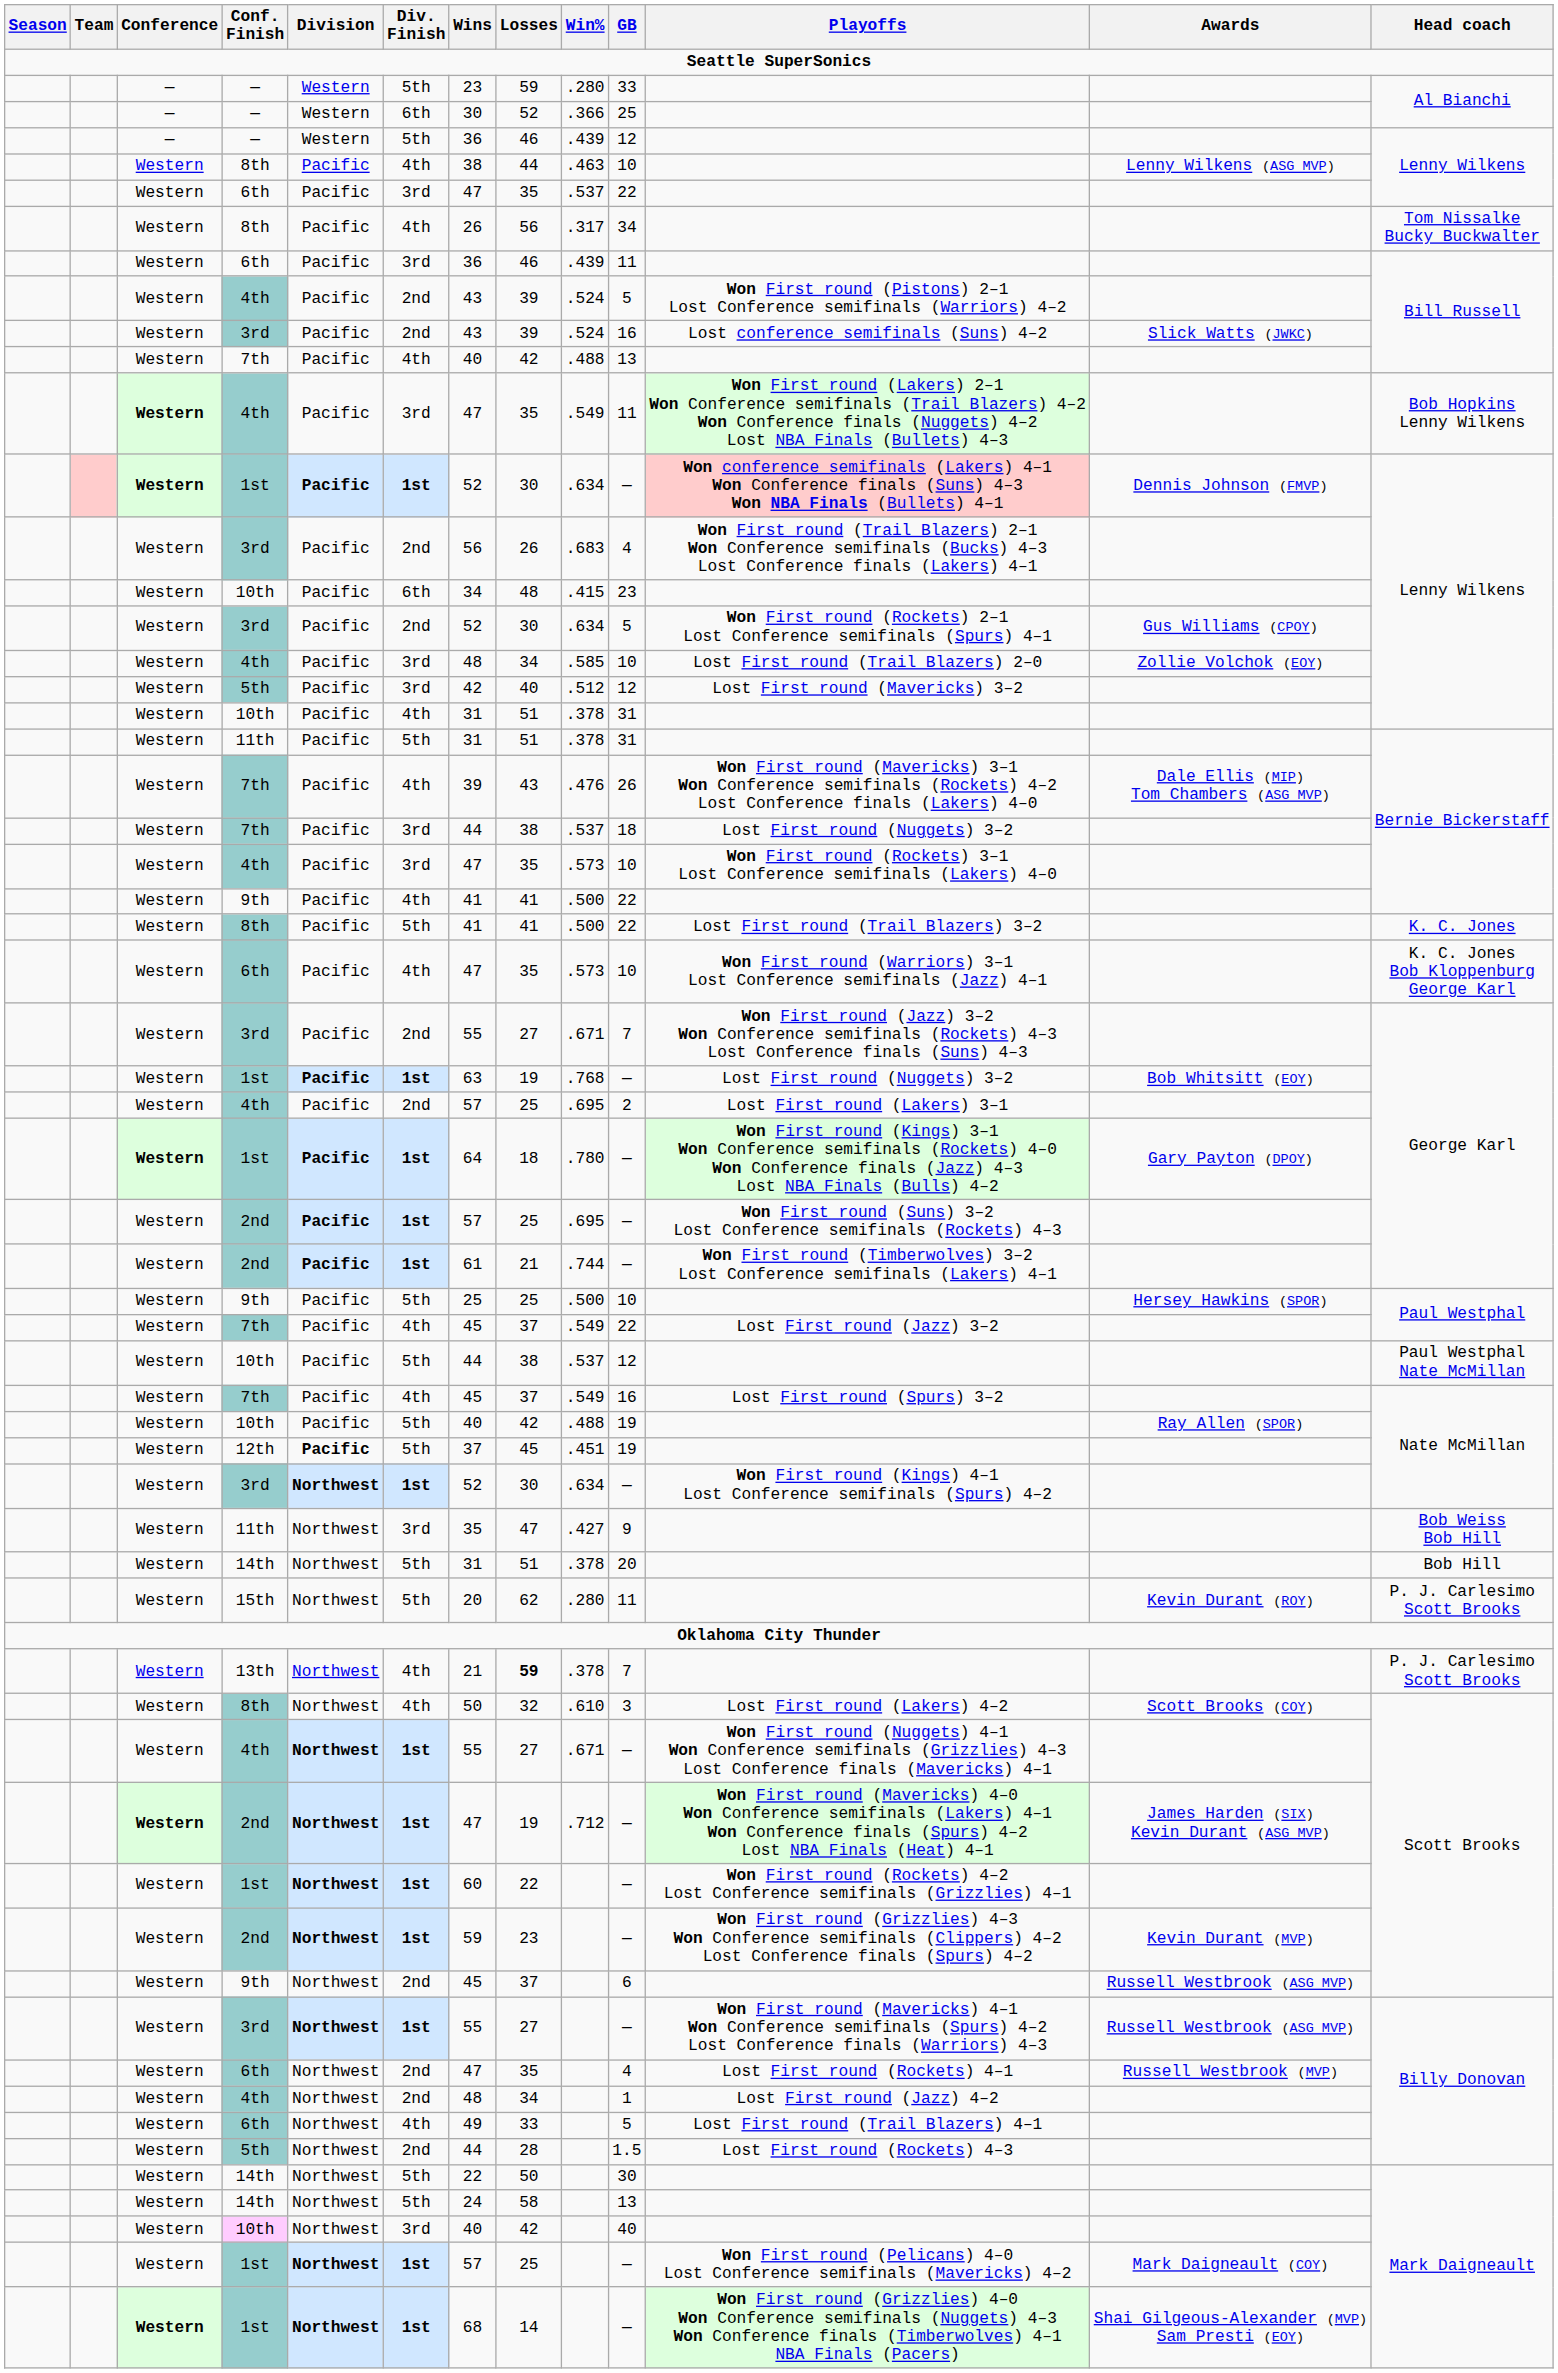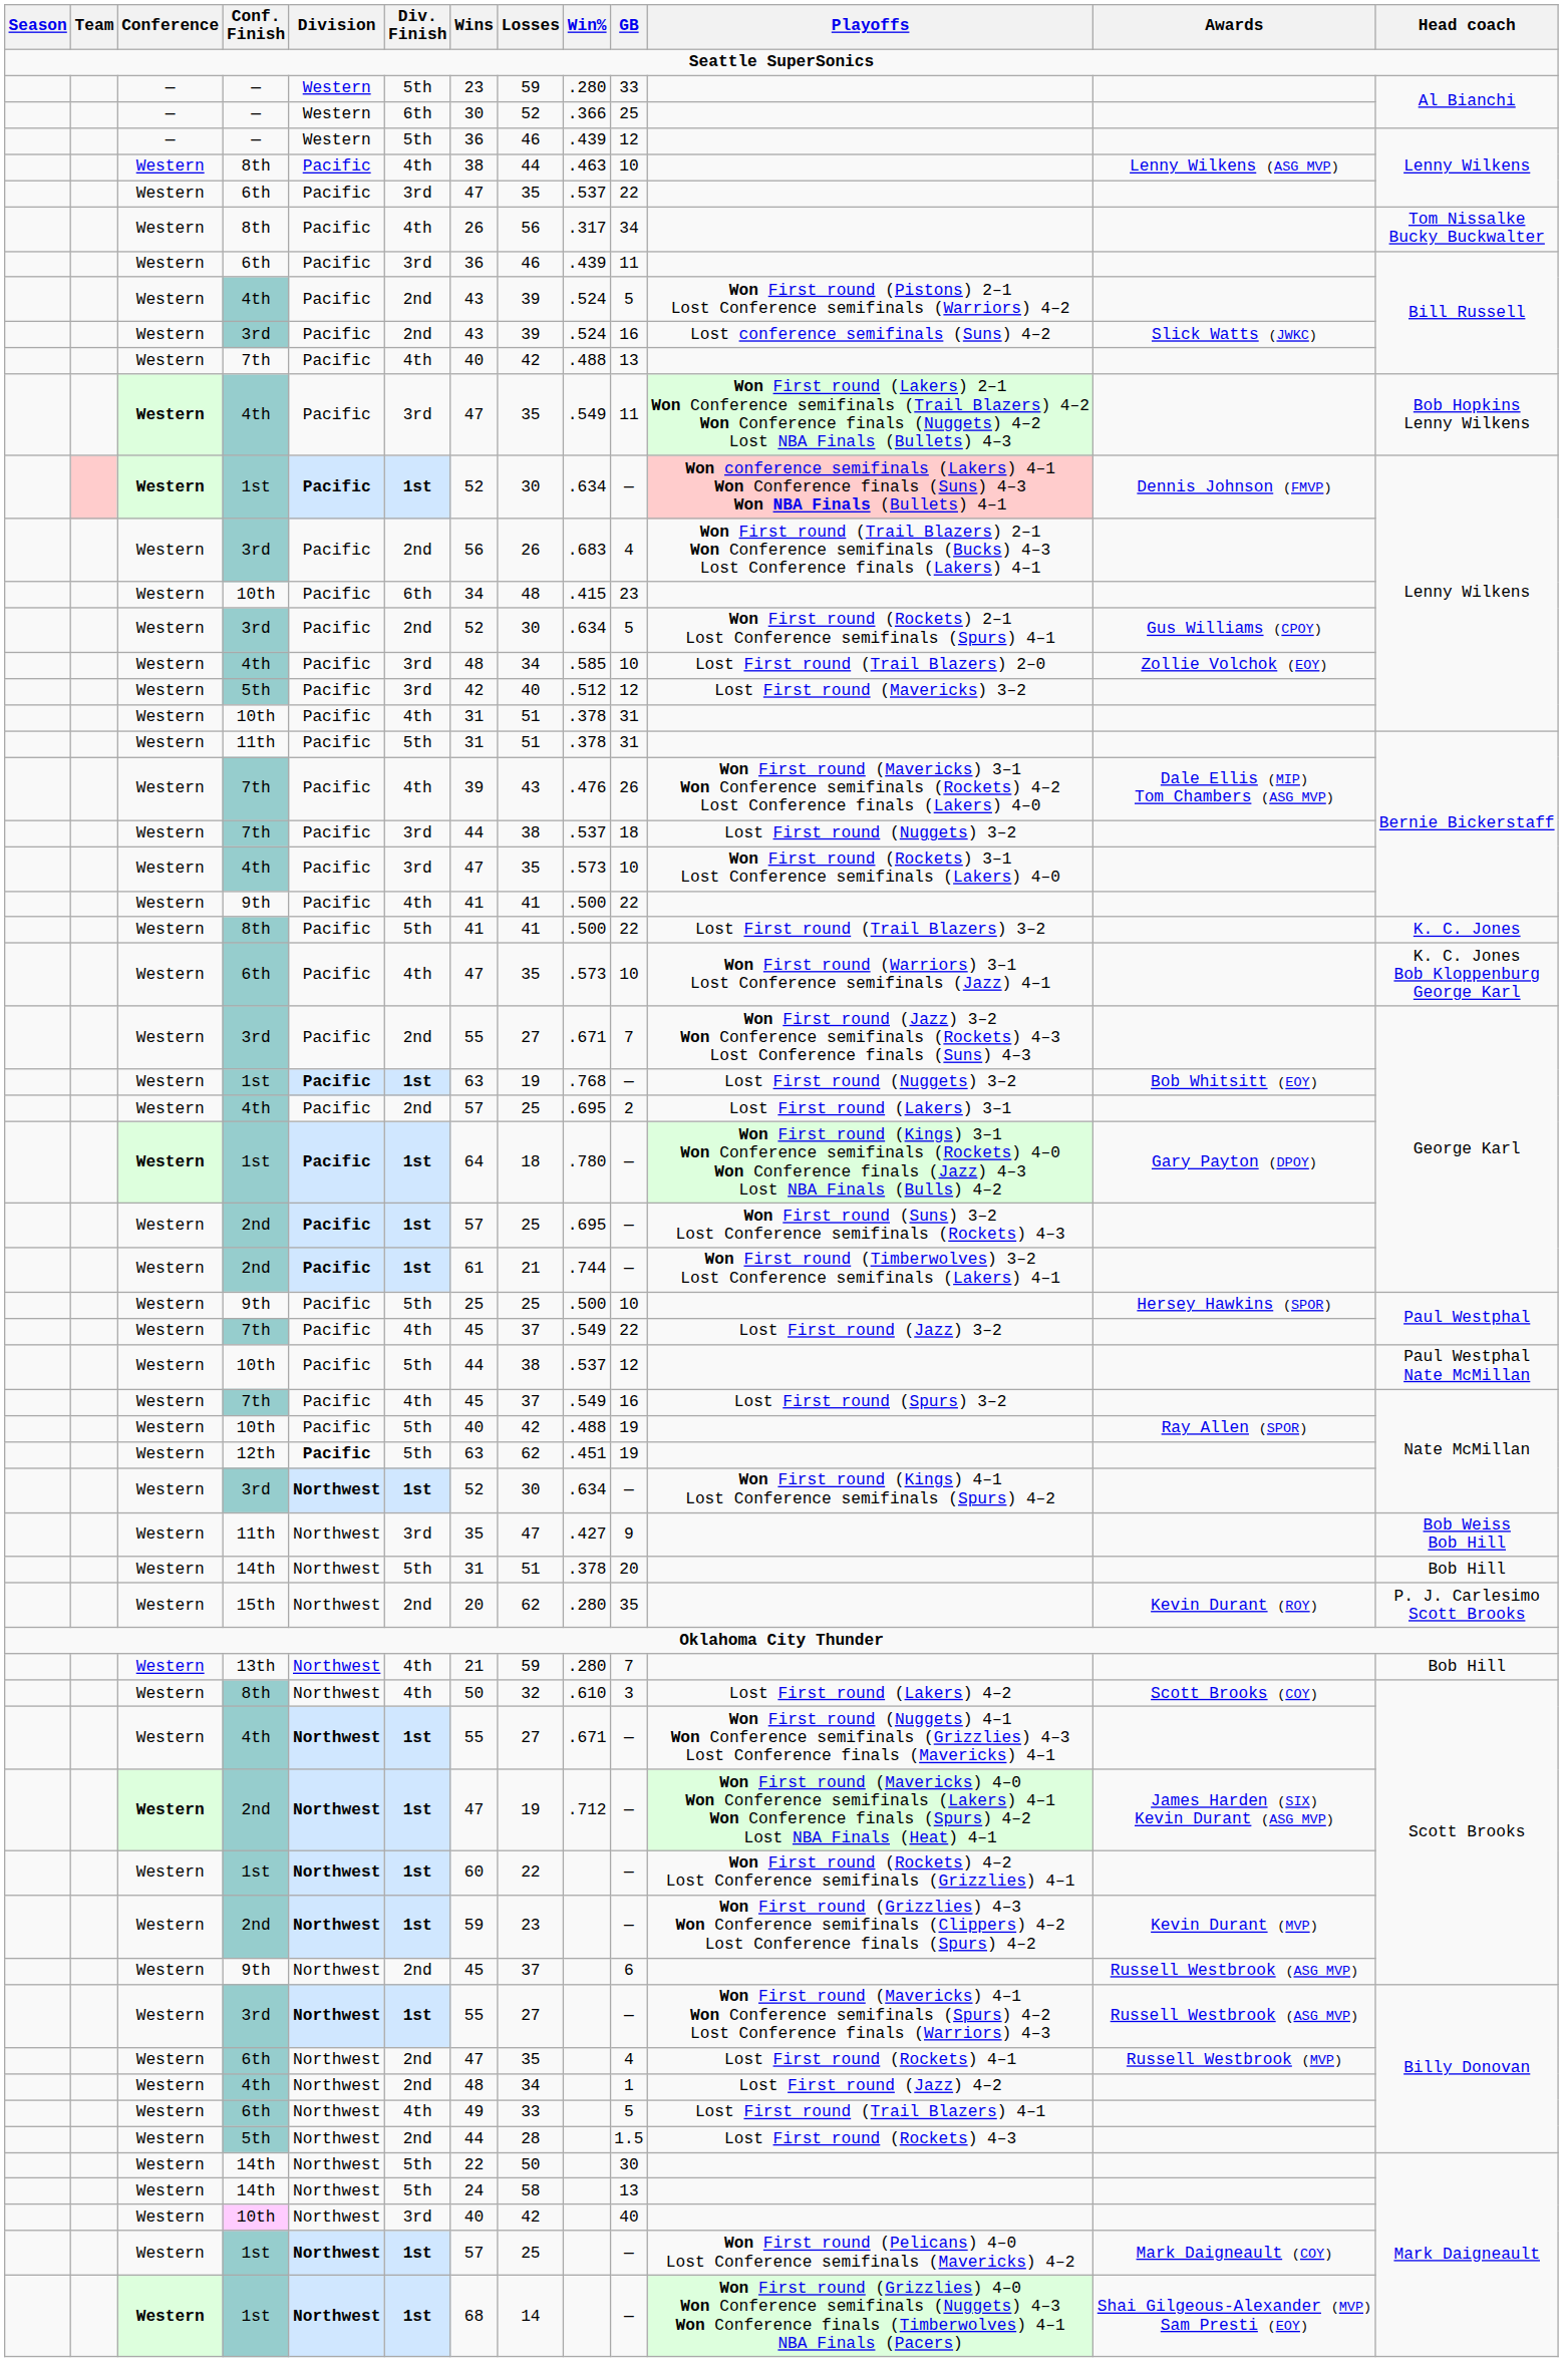12th | Wins: 37 -> 63
12th | Losses: 45 -> 62
15th | Div. Finish: 5th -> 2nd
15th | GB: 11 -> 35
13th | Losses: bold -> normal
13th | Win%: .378 -> .280
13th | Head coach: P. J. Carlesimo Scott Brooks -> Bob Hill
